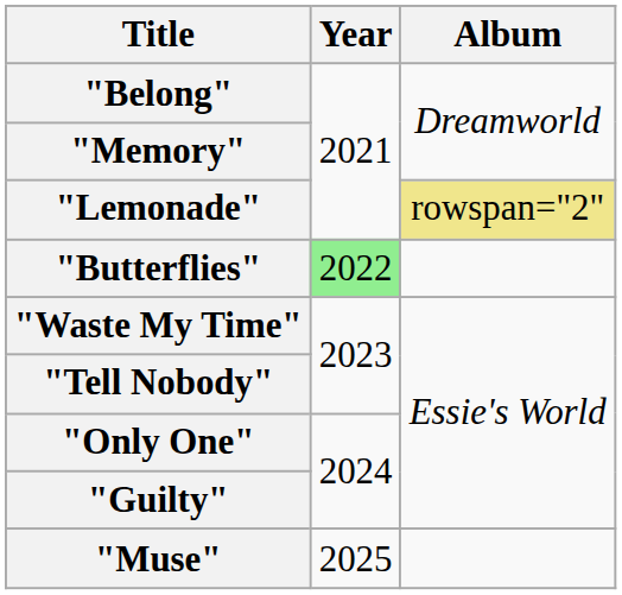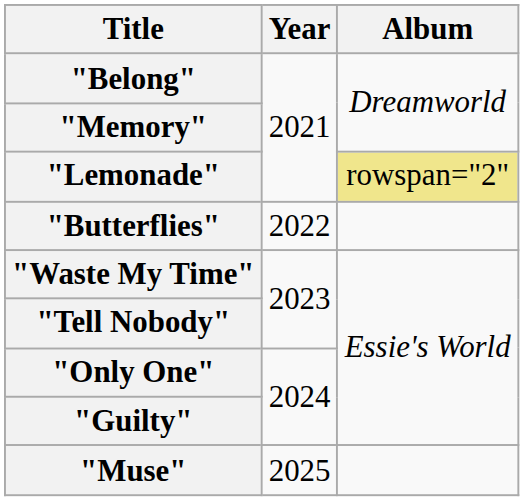"Butterflies" | Year: lightgreen background -> no background
